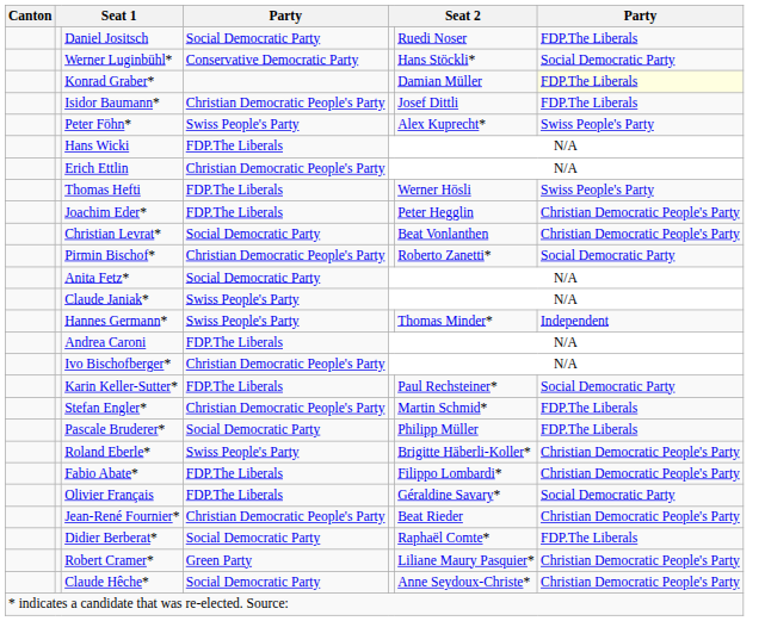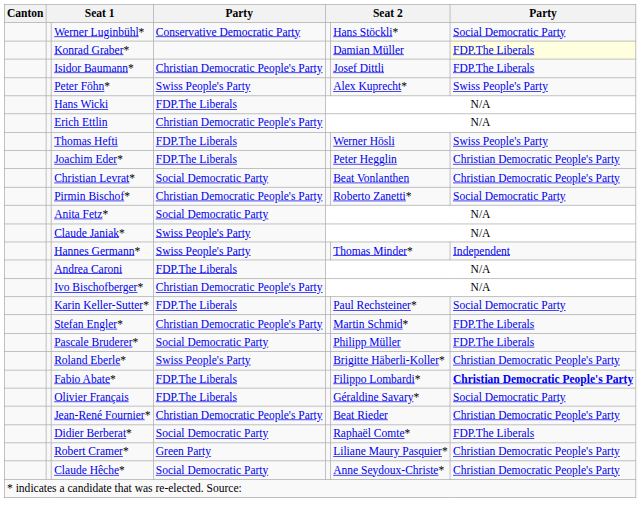- row: Daniel Jositsch | Social Democratic Party | Ruedi Noser | FDP.The Liberals
Fabio Abate* | column 7: normal -> bold
